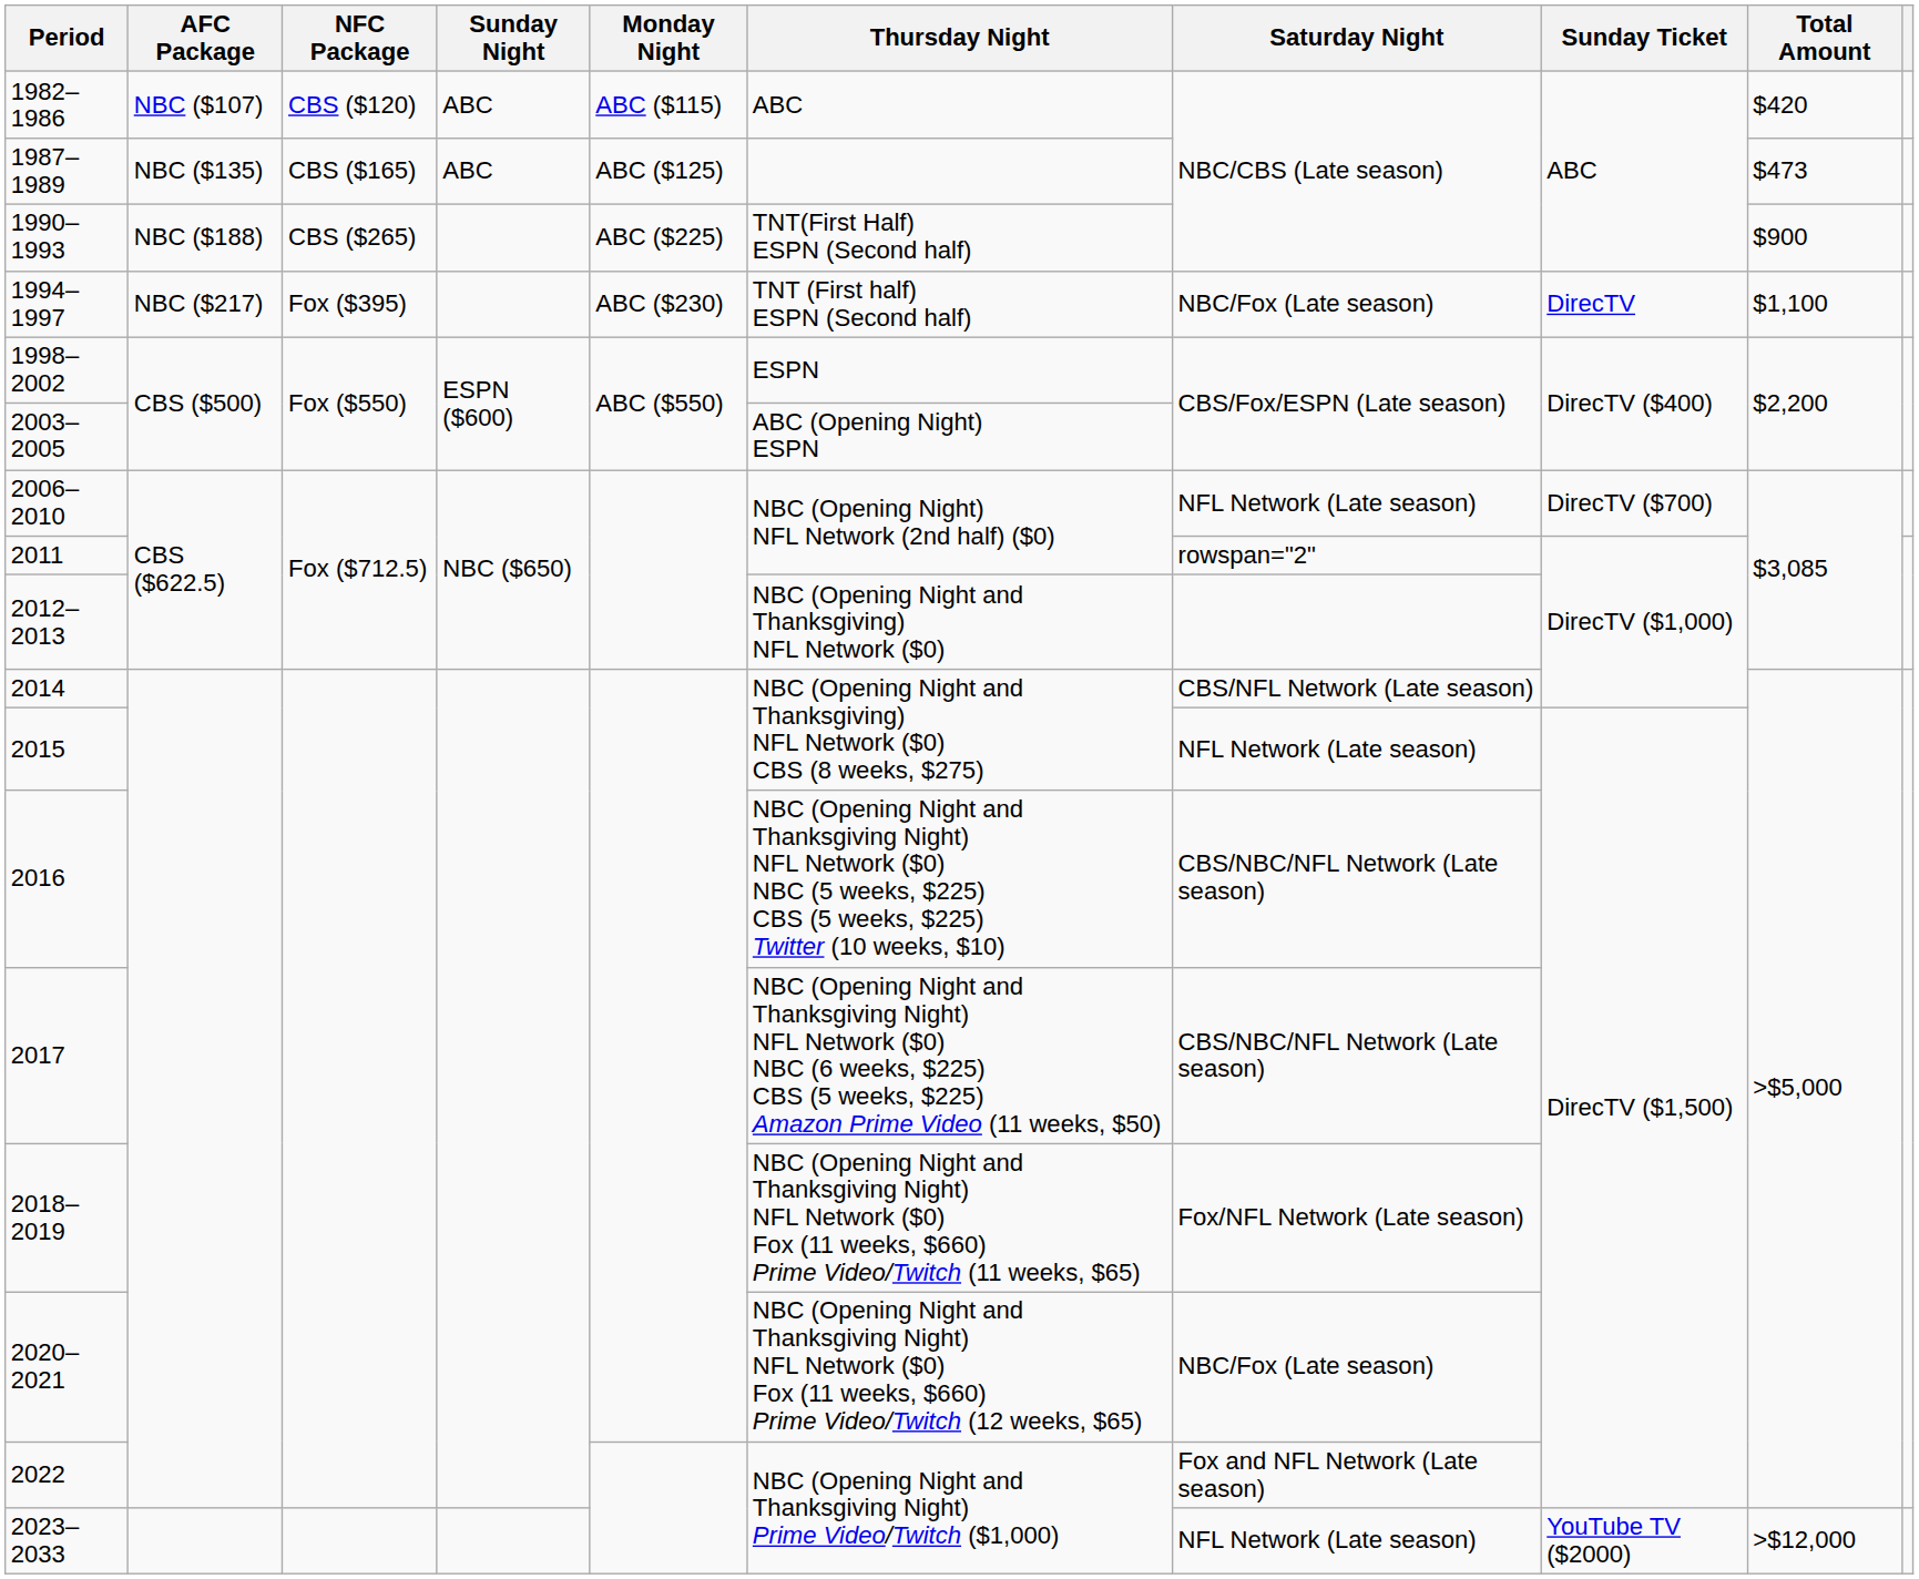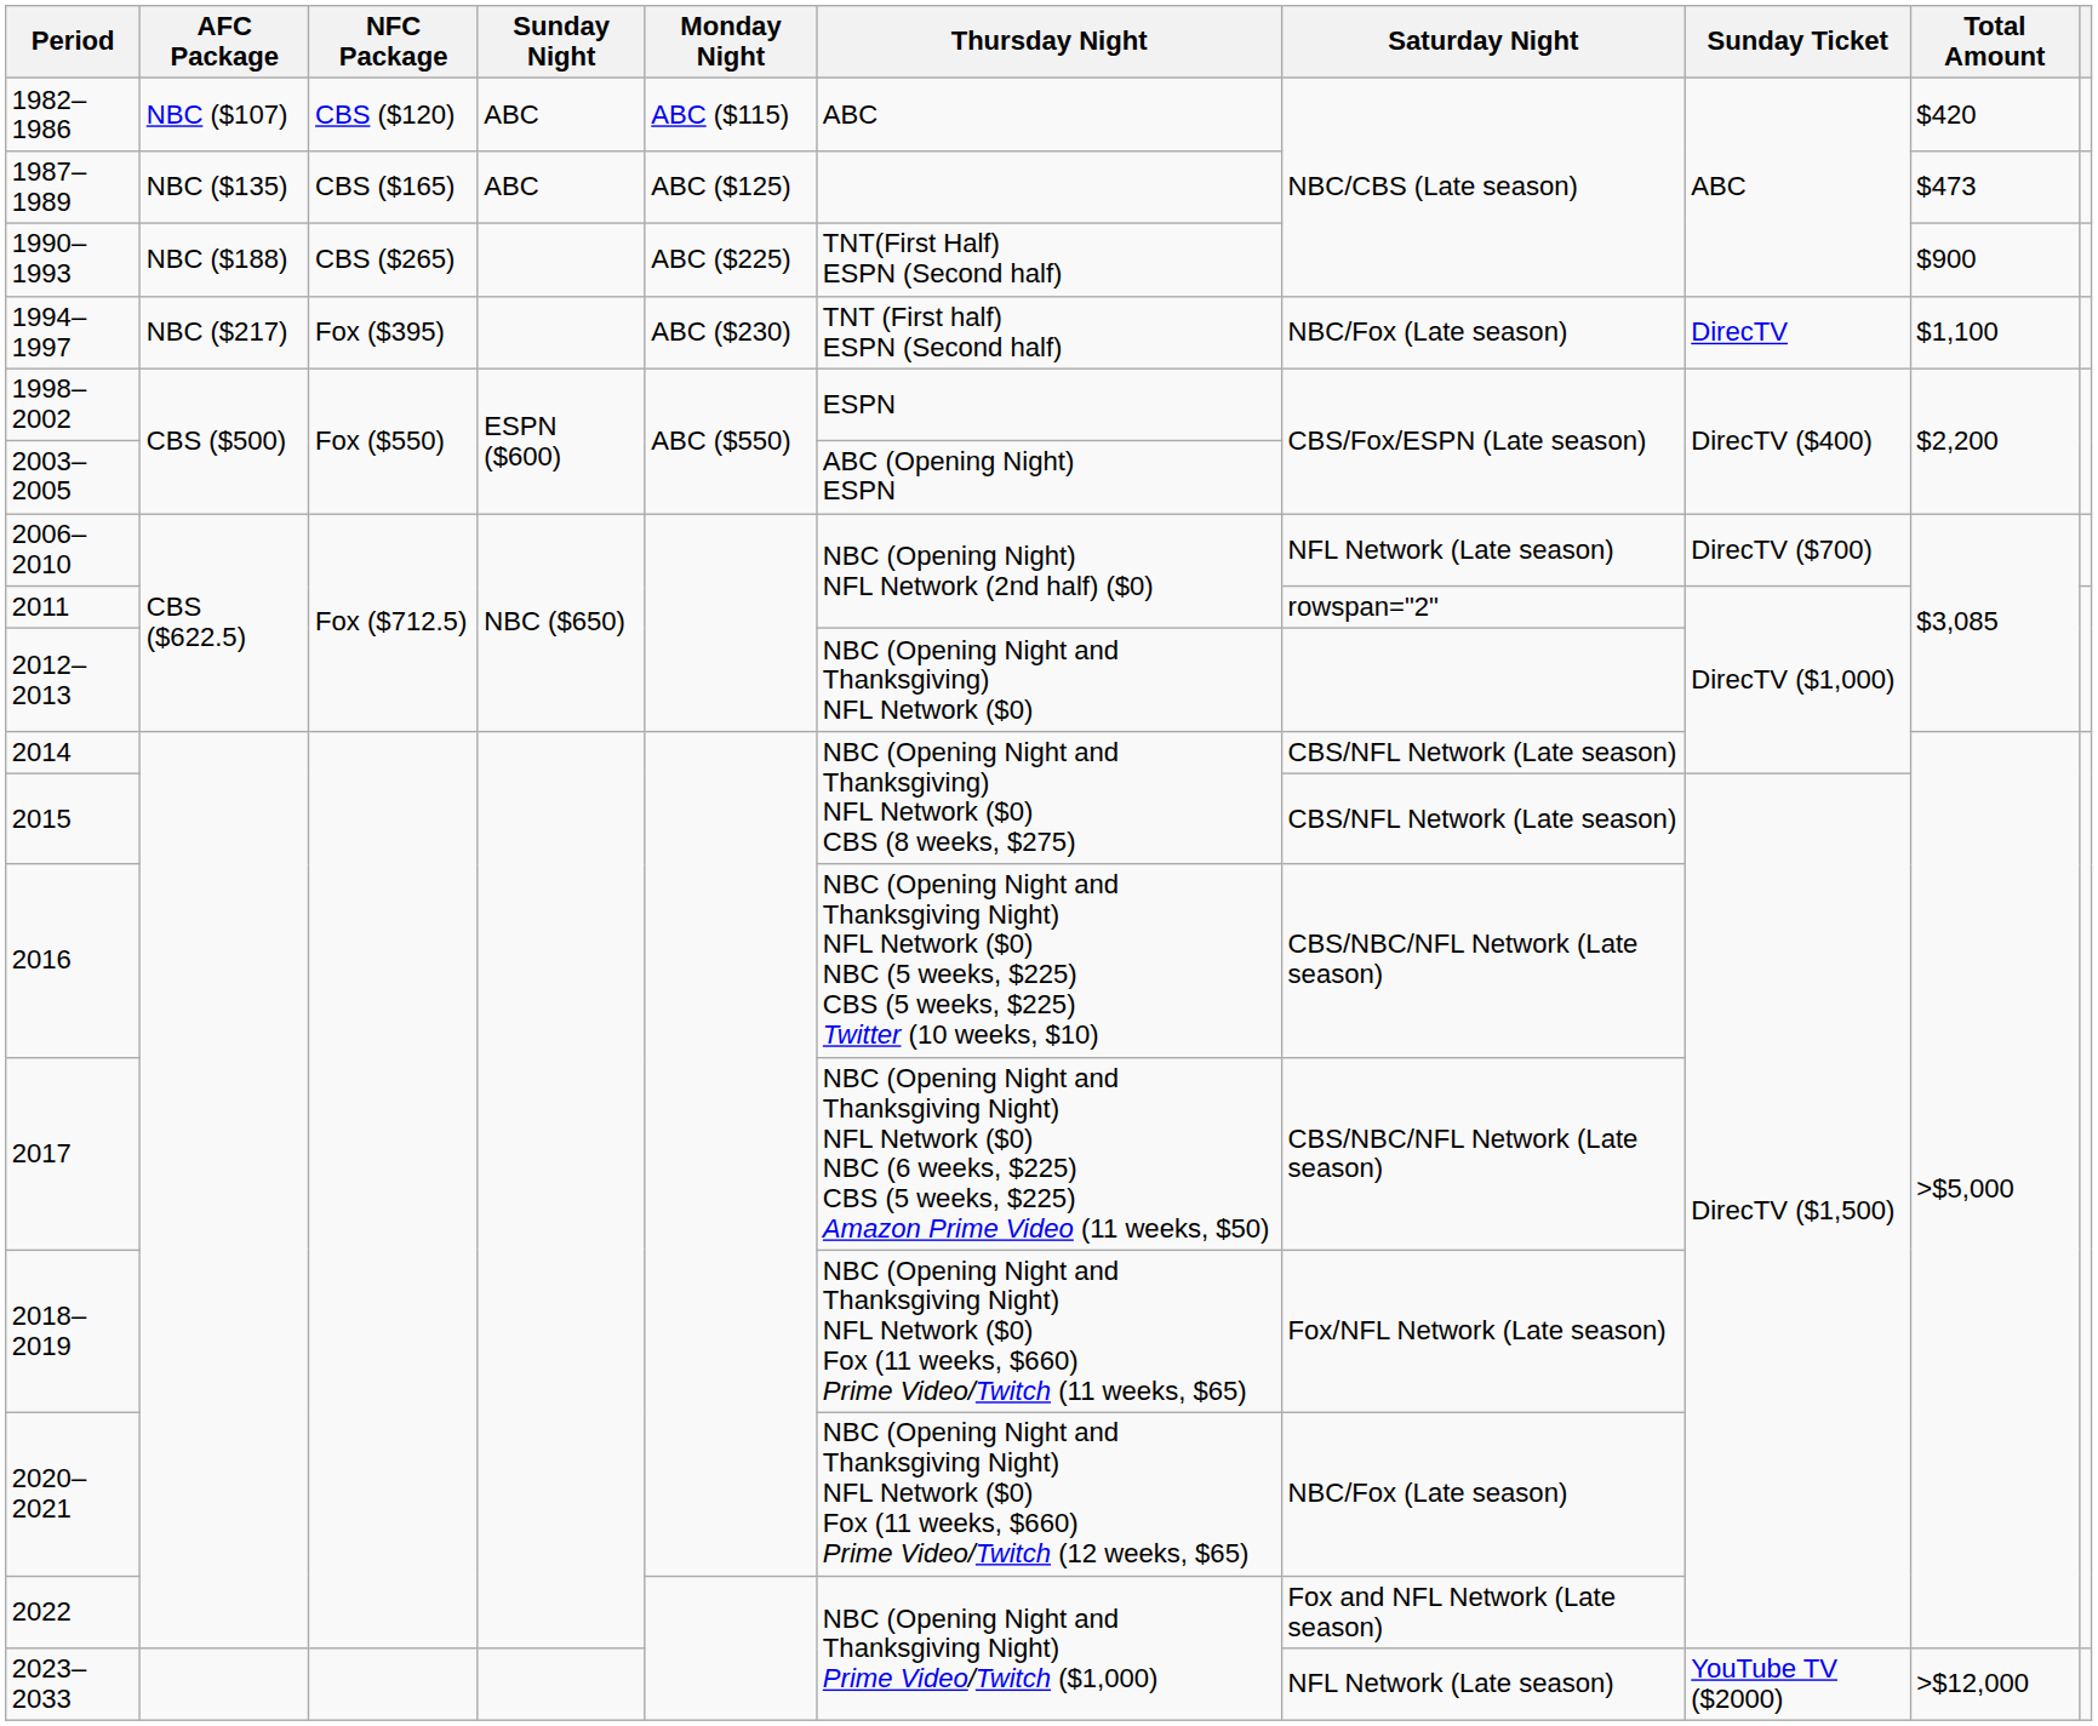2015 | Saturday Night: NFL Network (Late season) -> CBS/NFL Network (Late season)
